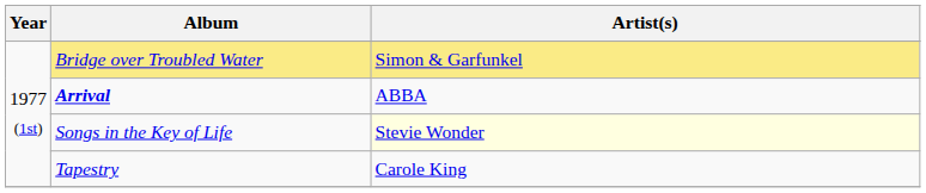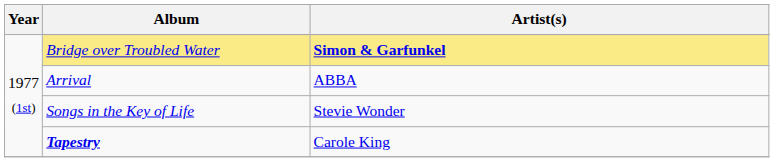Bridge over Troubled Water | Artist(s): normal -> bold
Arrival | Album: bold -> normal
Songs in the Key of Life | Artist(s): lightyellow background -> no background
Tapestry | Album: normal -> bold
